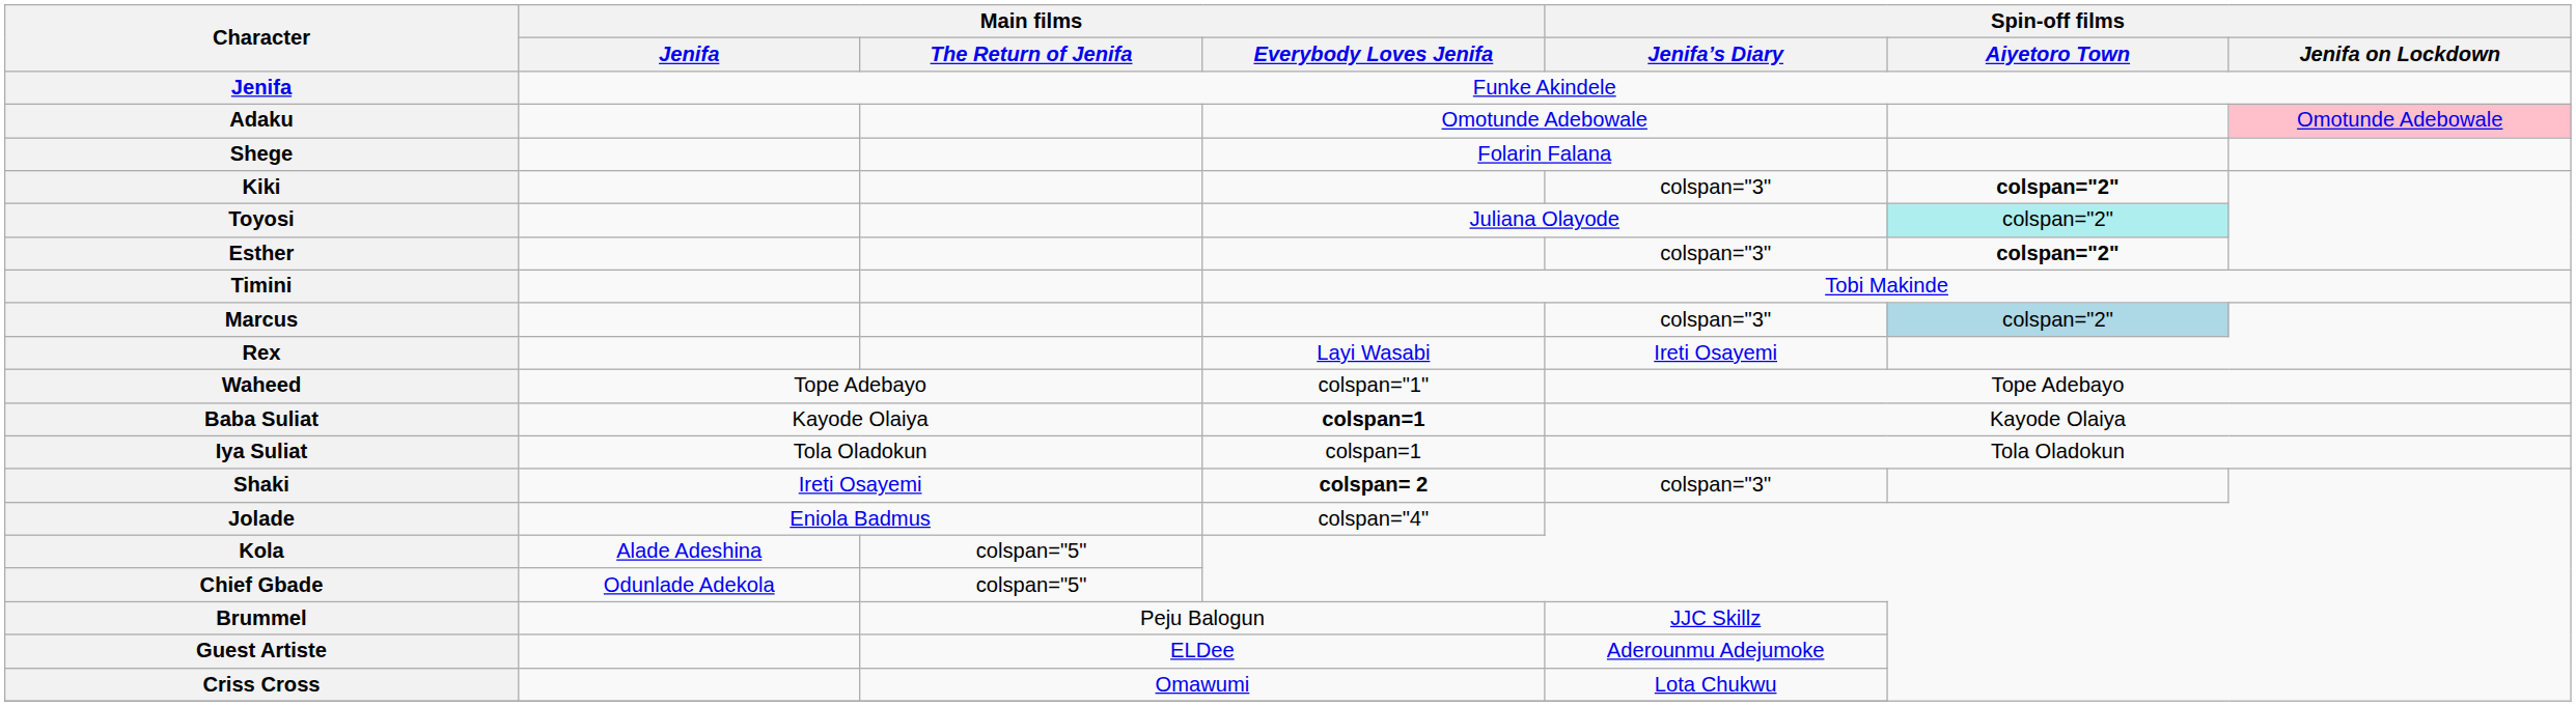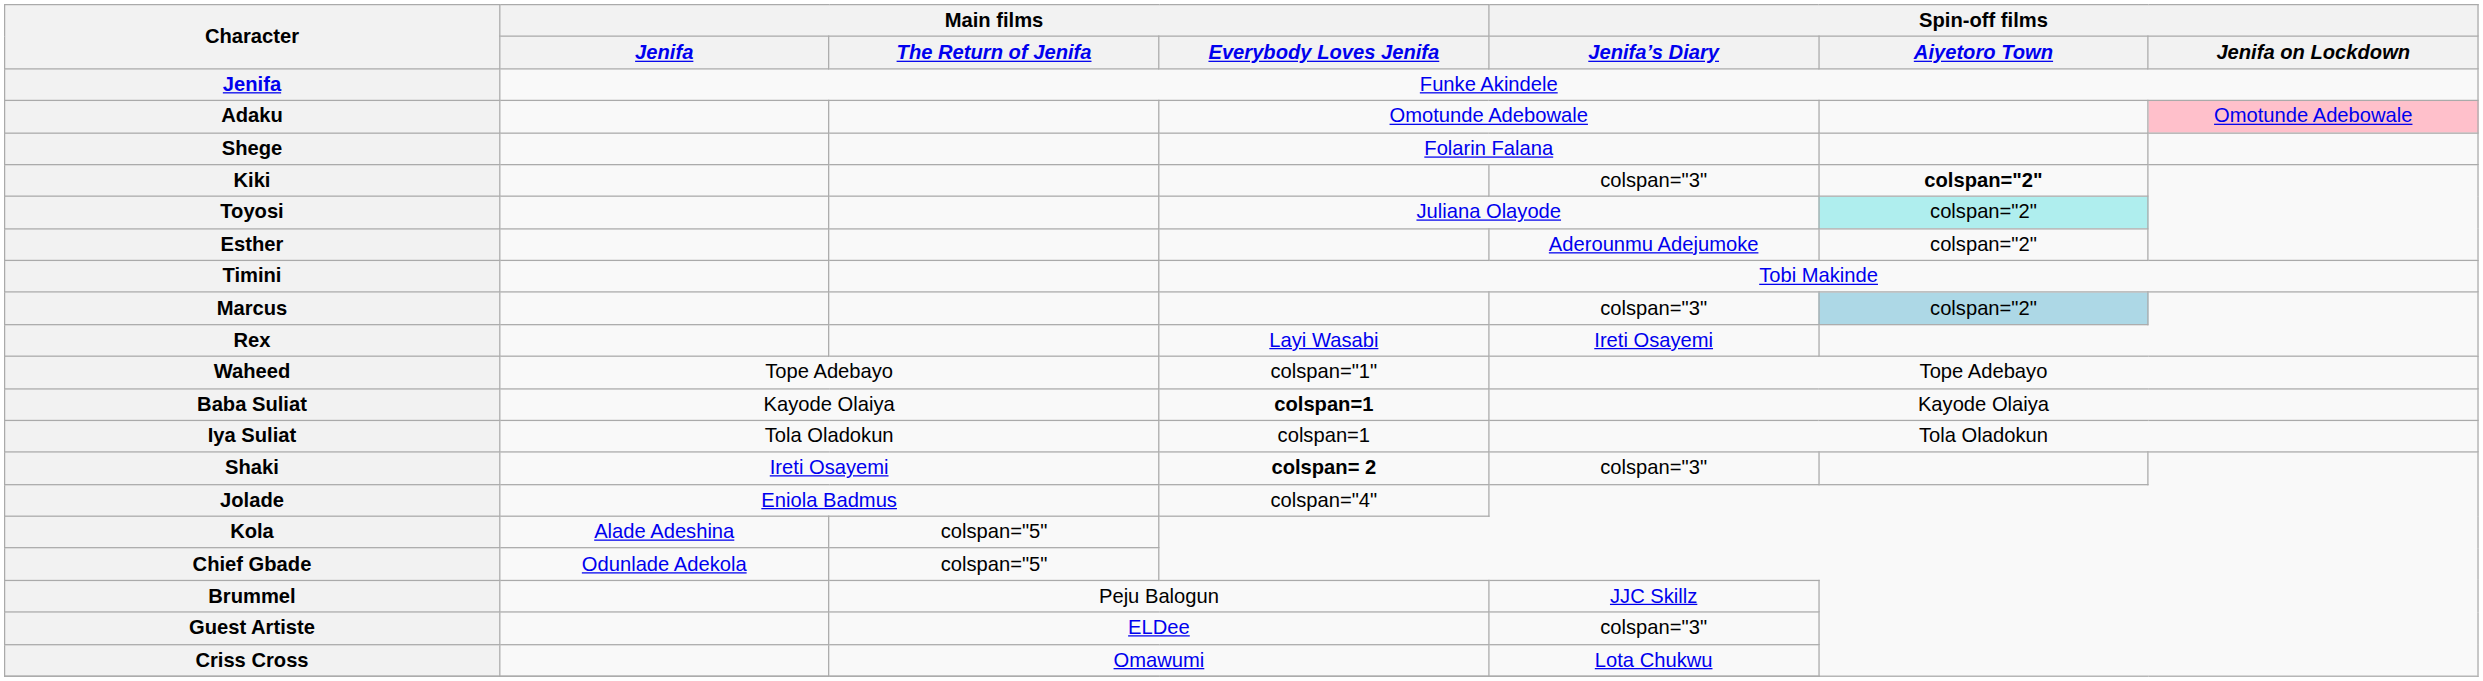Esther | Spin-off films / Jenifa’s Diary: colspan="3" -> Aderounmu Adejumoke
Esther | Spin-off films / Aiyetoro Town: bold -> normal
Guest Artiste | Spin-off films / Jenifa’s Diary: Aderounmu Adejumoke -> colspan="3"
